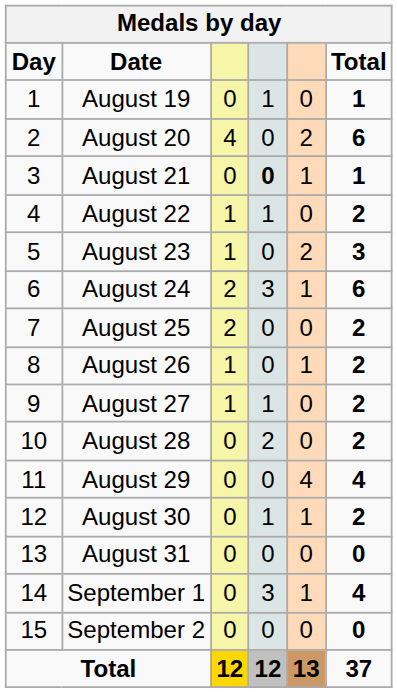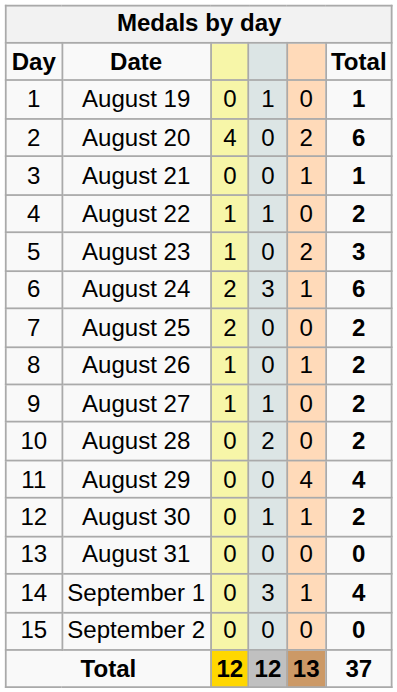August 21 | column 4: bold -> normal
